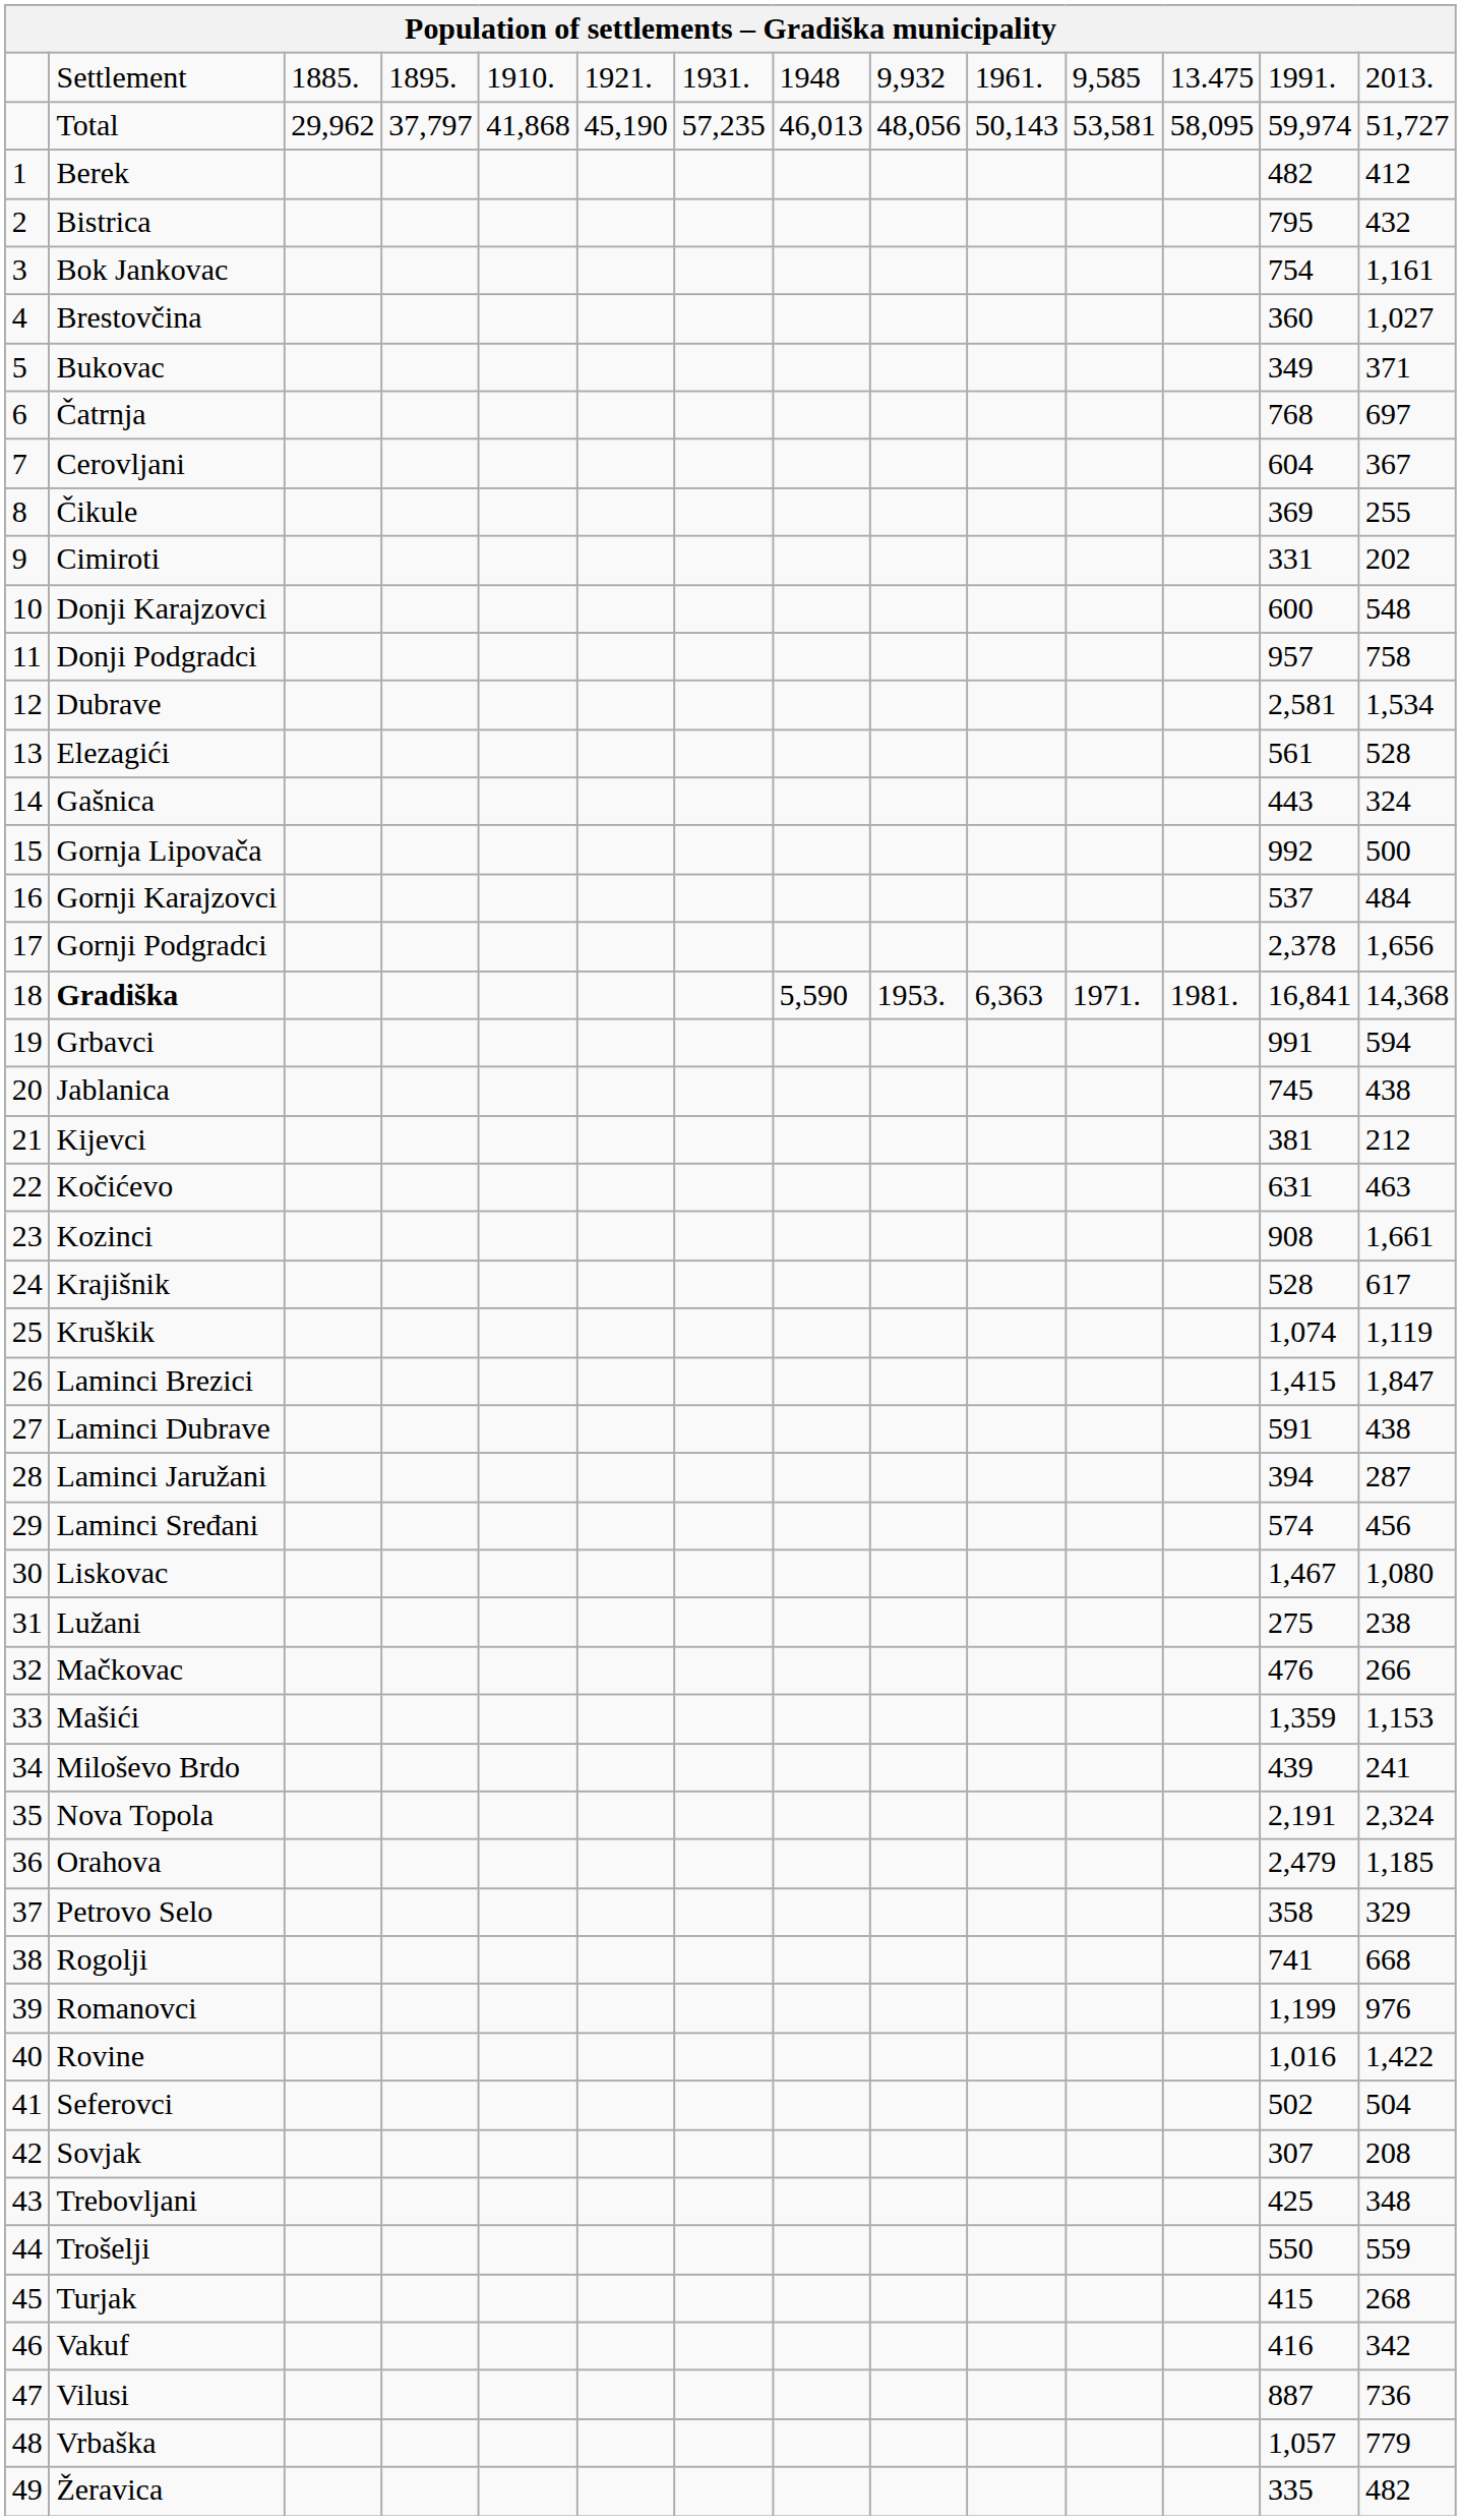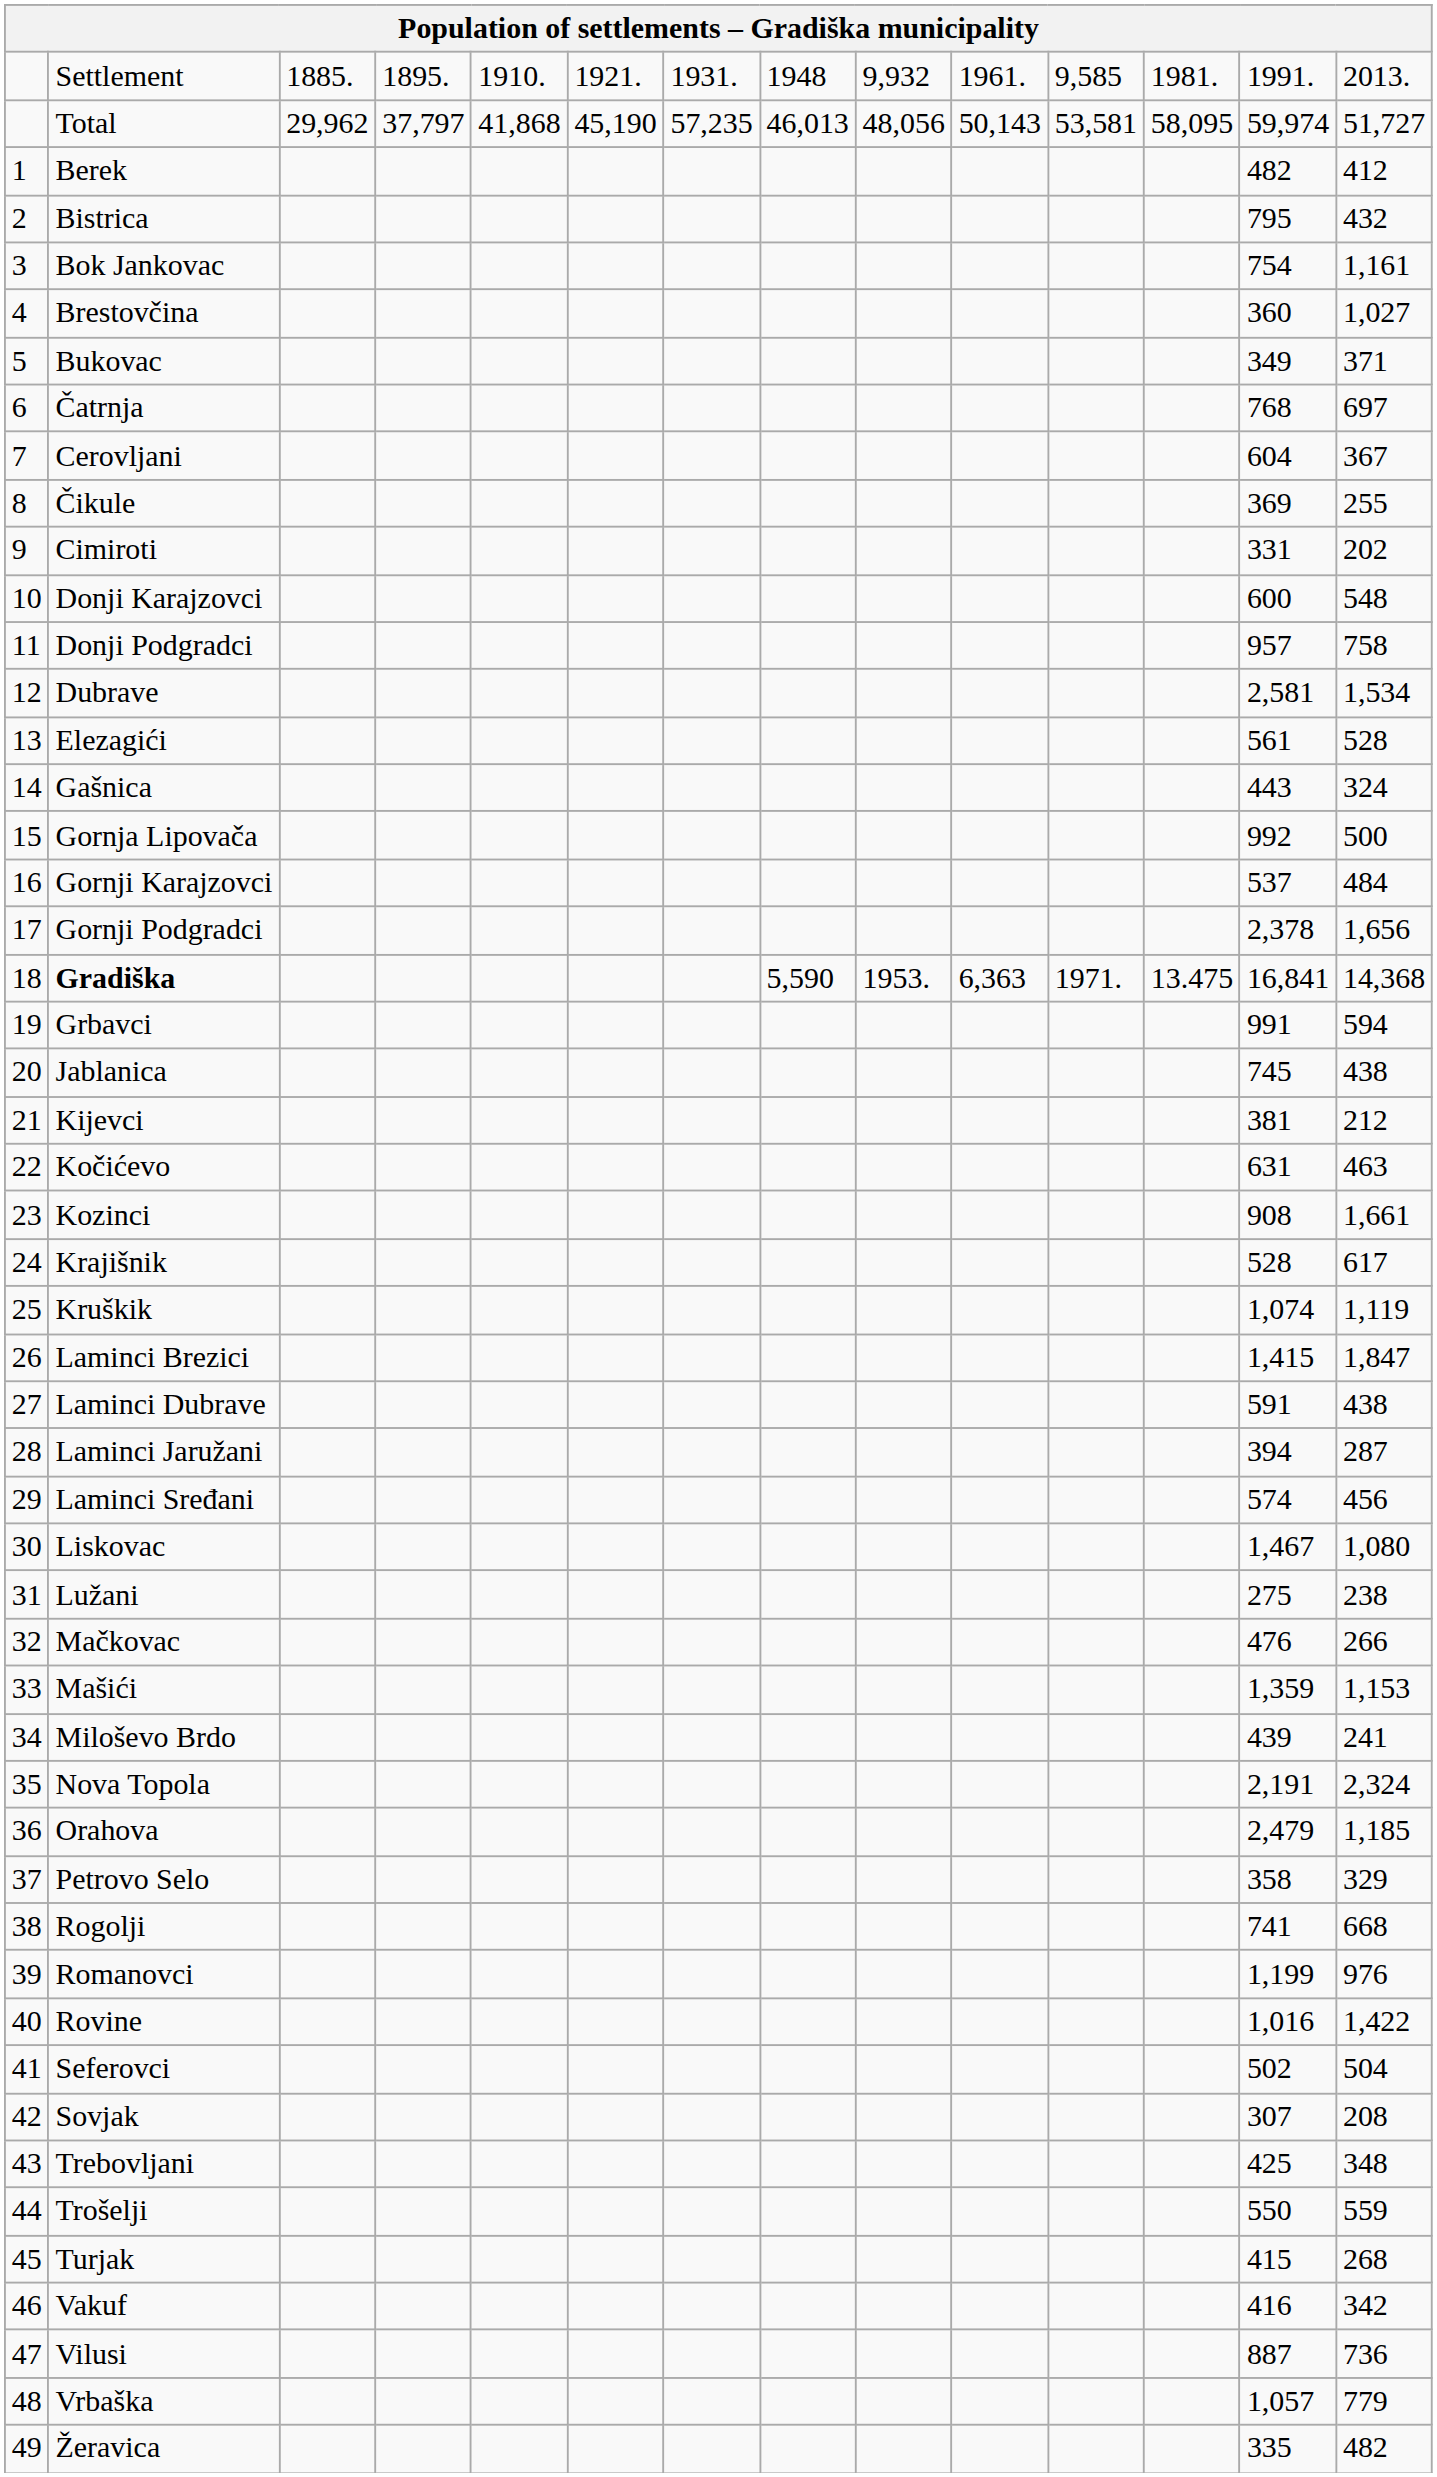Settlement | column 12: 13.475 -> 1981.
Gradiška | column 12: 1981. -> 13.475
